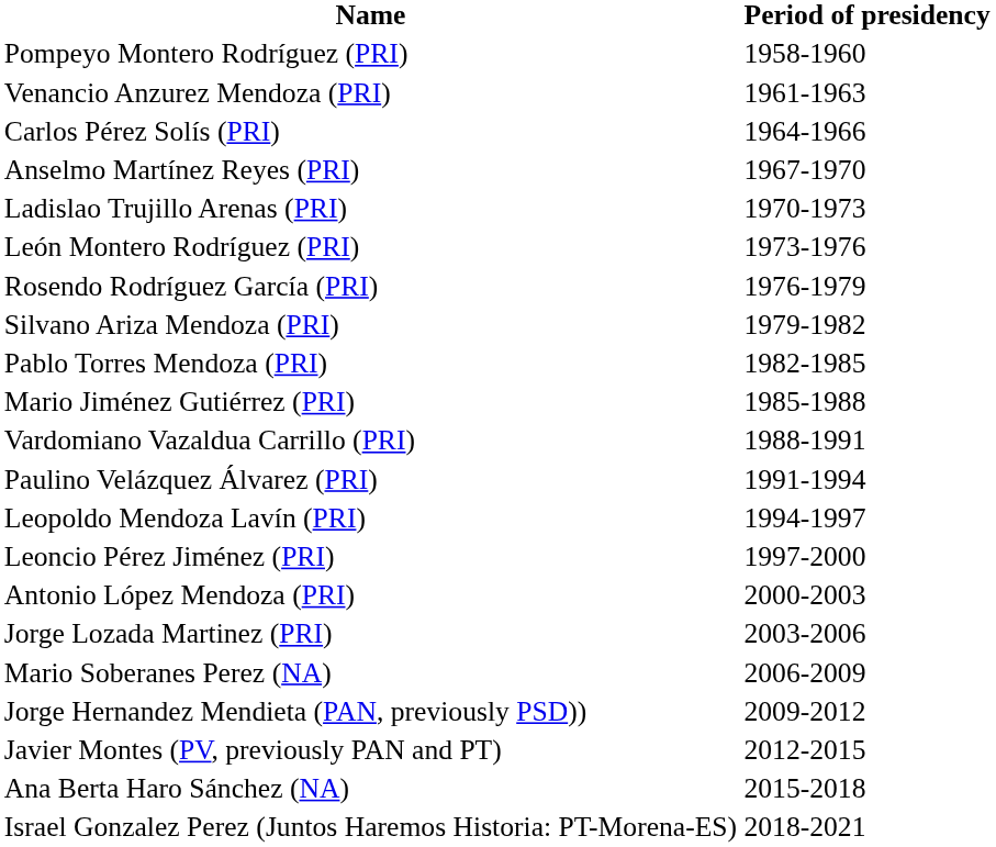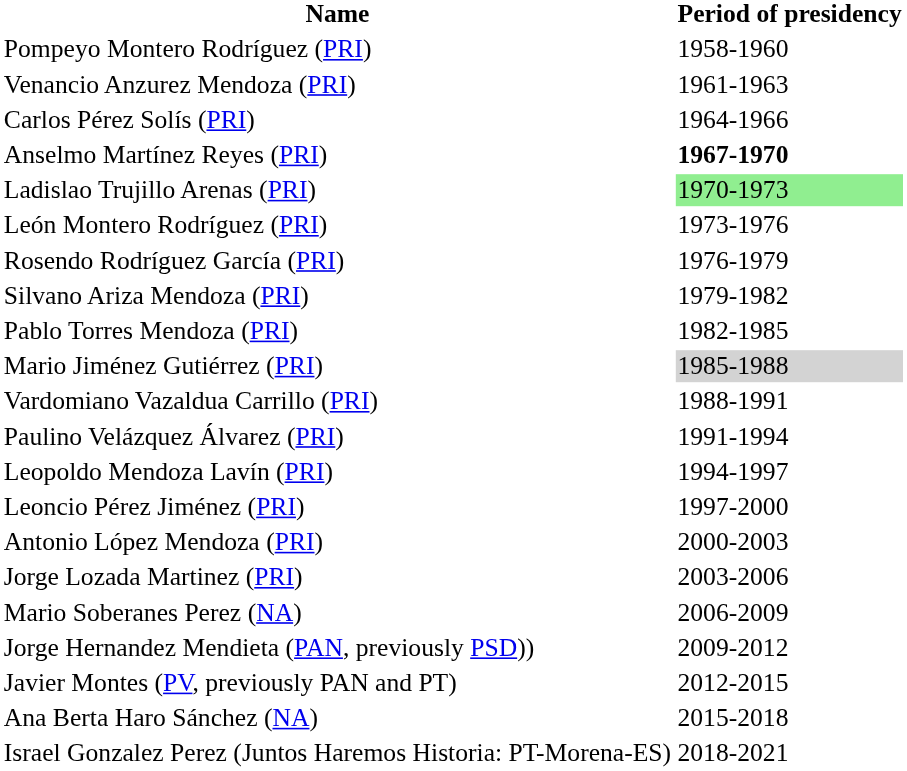Anselmo Martínez Reyes (PRI) | Period of presidency: normal -> bold
Ladislao Trujillo Arenas (PRI) | Period of presidency: no background -> lightgreen background
Mario Jiménez Gutiérrez (PRI) | Period of presidency: no background -> lightgrey background
